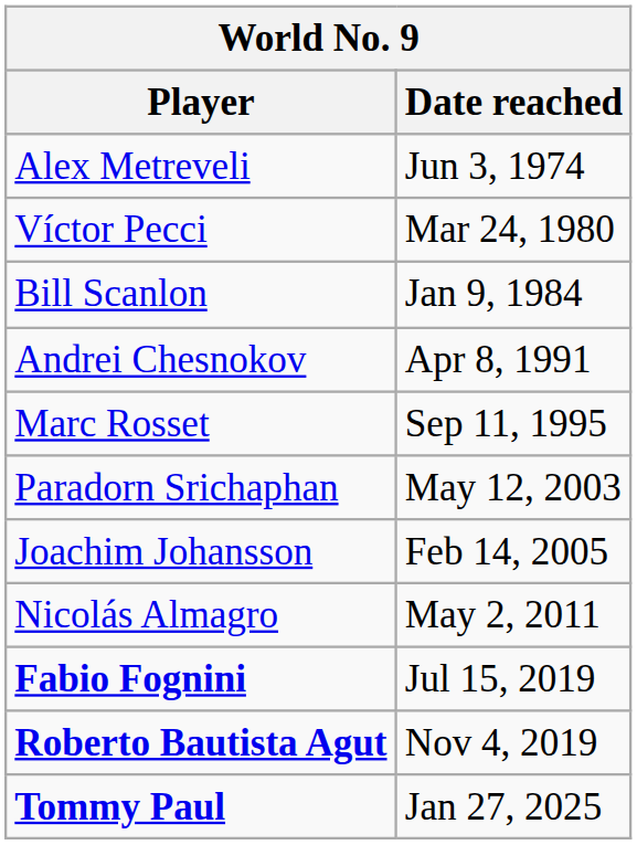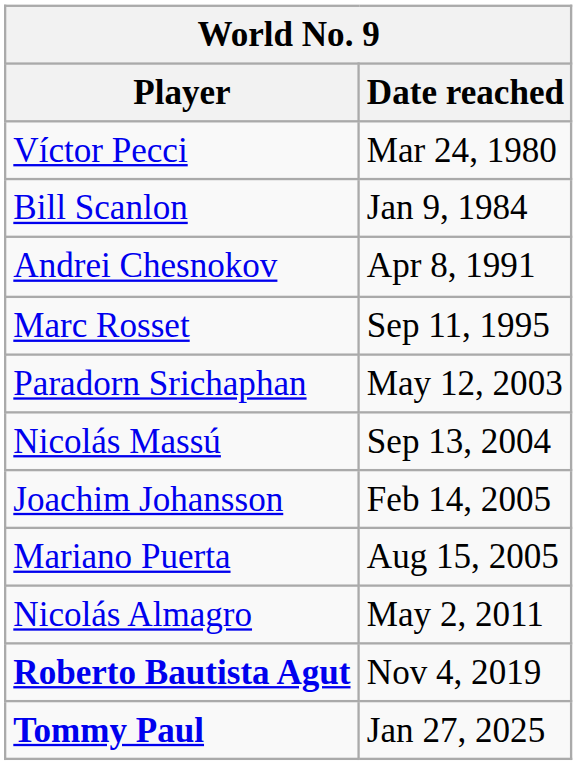- row: Alex Metreveli | Jun 3, 1974
+ row: Nicolás Massú | Sep 13, 2004
+ row: Mariano Puerta | Aug 15, 2005
- row: Fabio Fognini | Jul 15, 2019
